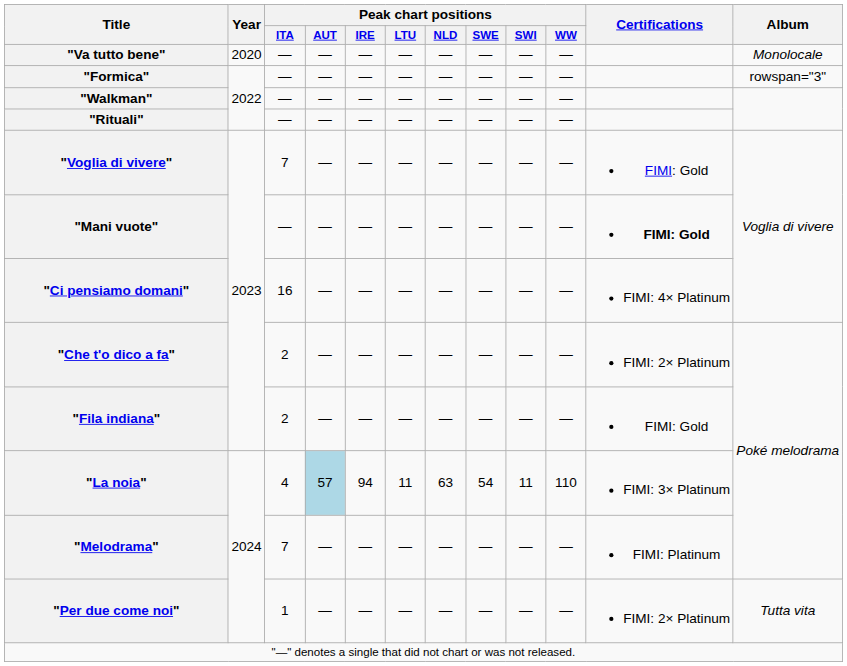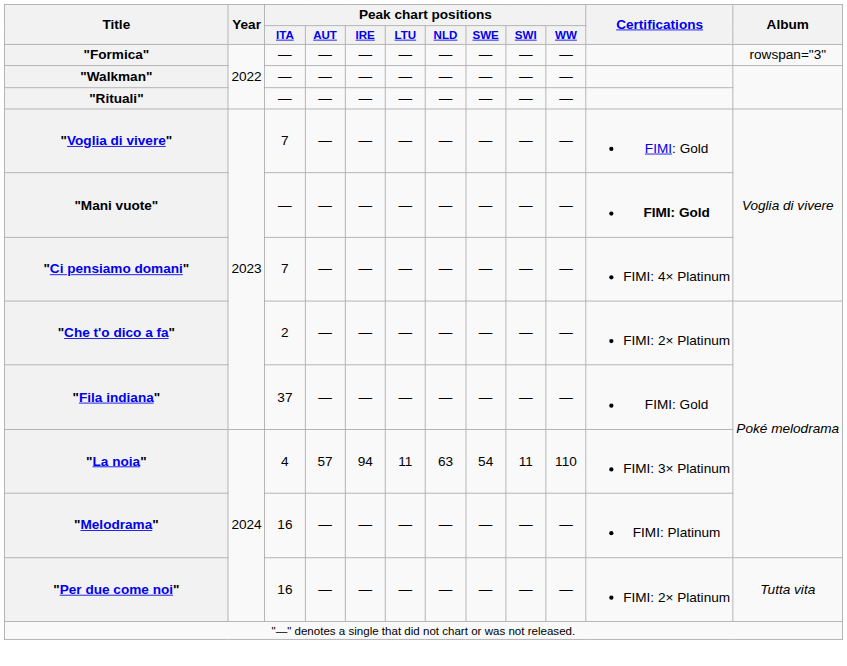- row: "Va tutto bene" | 2020 | — | — | — | — | — | — | — | — | Monolocale
"Ci pensiamo domani" | Peak chart positions / ITA: 16 -> 7
"Fila indiana" | Peak chart positions / ITA: 2 -> 37
"La noia" | Peak chart positions / AUT: lightblue background -> no background
"Melodrama" | Peak chart positions / ITA: 7 -> 16
"Per due come noi" | Peak chart positions / ITA: 1 -> 16
